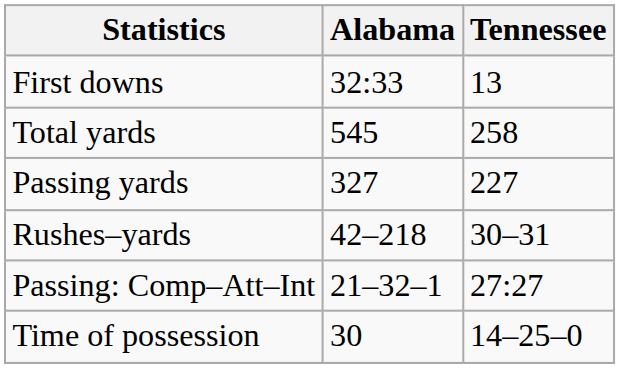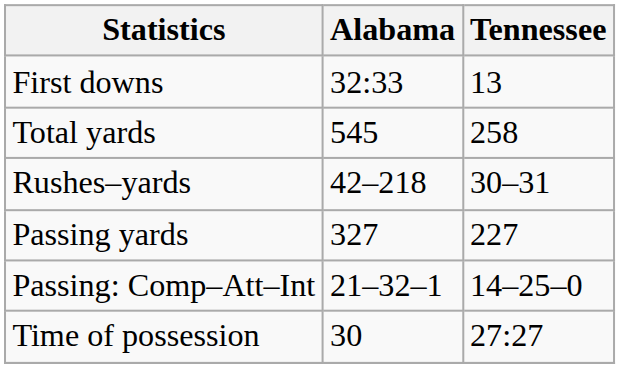rows swapped: Rushes–yards <-> Passing yards
Passing: Comp–Att–Int | Tennessee: 27:27 -> 14–25–0
Time of possession | Tennessee: 14–25–0 -> 27:27
